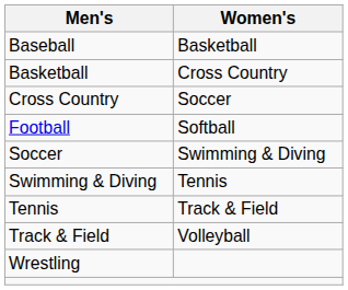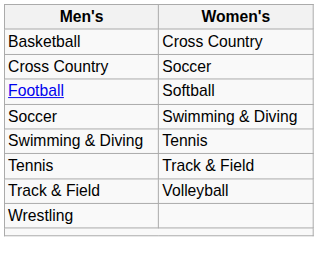- row: Baseball | Basketball
